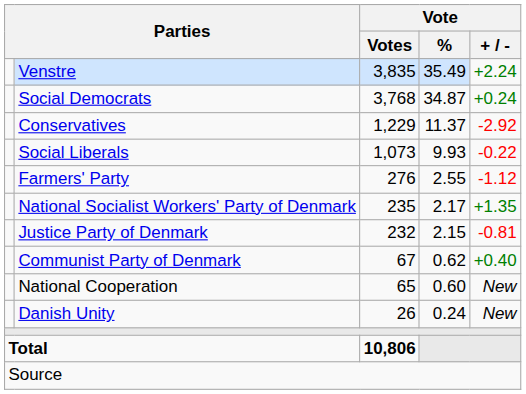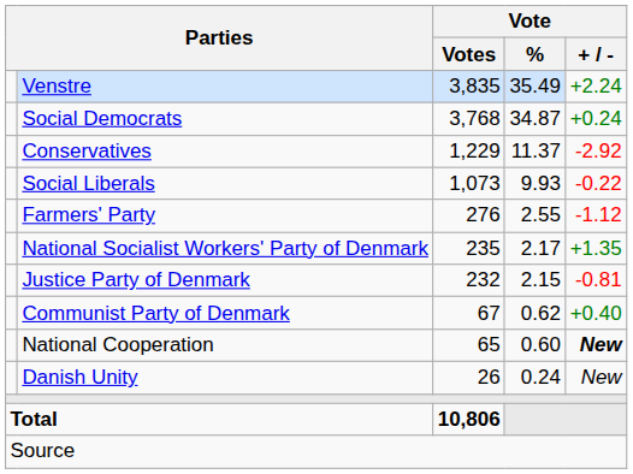National Cooperation | Vote / + / -: normal -> bold
